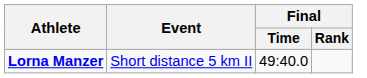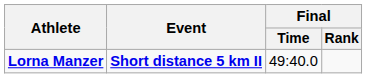Lorna Manzer | Event: normal -> bold
